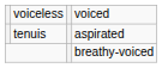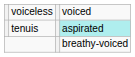tenuis | column 4: no background -> paleturquoise background
